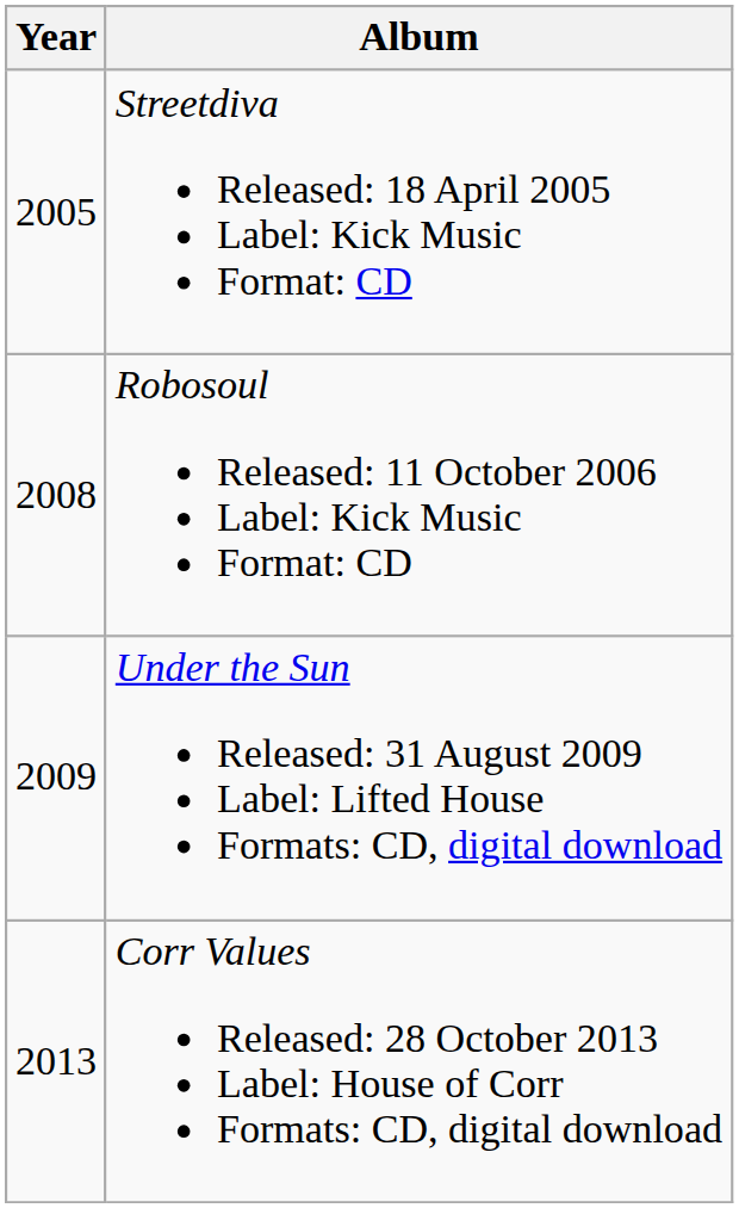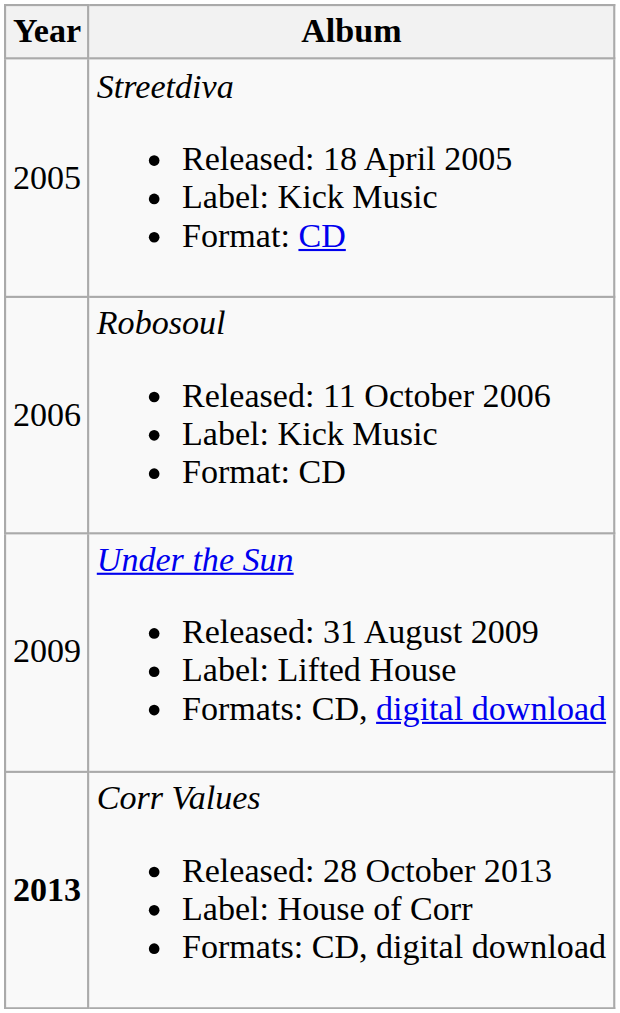row 3 | Year: 2008 -> 2006
row 5 | Year: normal -> bold
